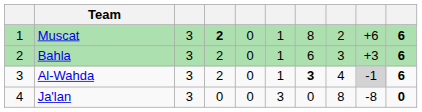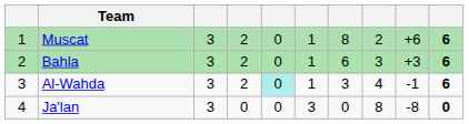Muscat | column 4: bold -> normal
Al-Wahda | column 5: no background -> paleturquoise background
Al-Wahda | column 7: bold -> normal
Al-Wahda | column 9: lightgrey background -> no background
